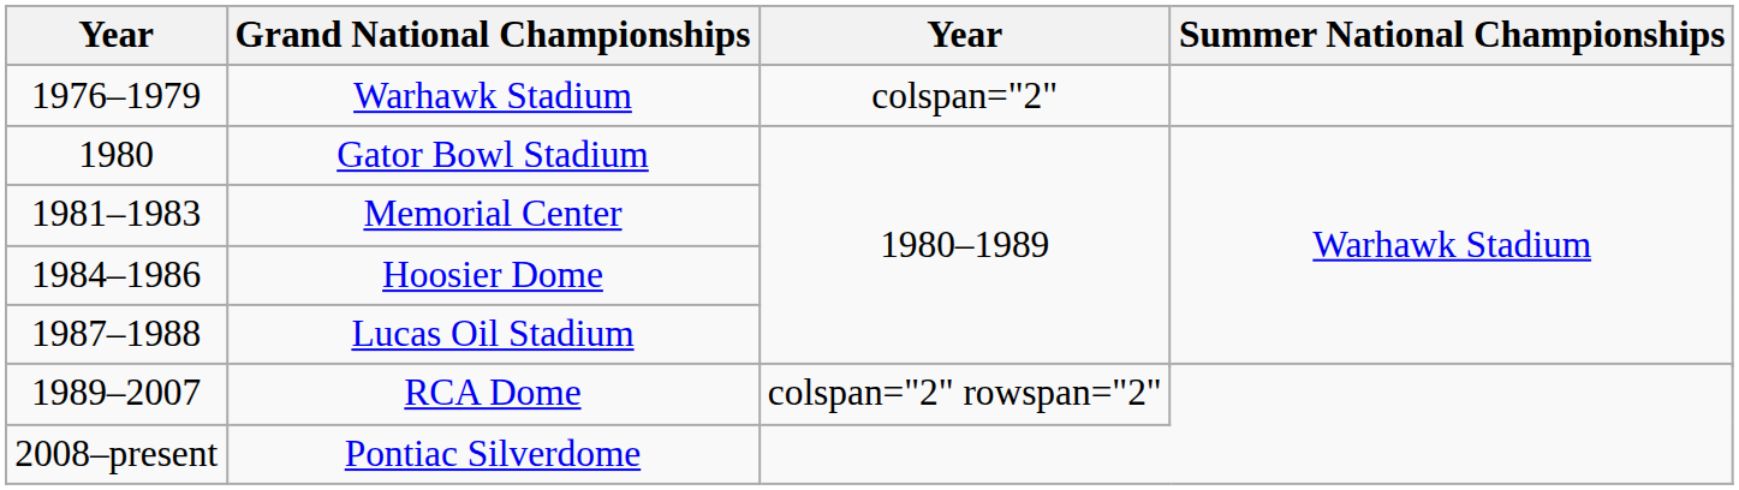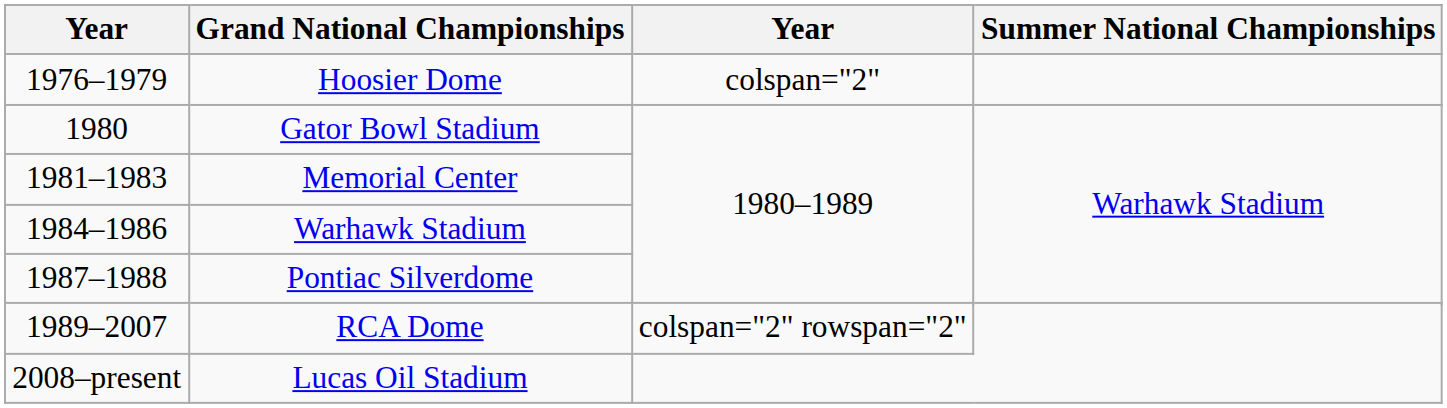1976–1979 | Grand National Championships: Warhawk Stadium -> Hoosier Dome
1984–1986 | Grand National Championships: Hoosier Dome -> Warhawk Stadium
1987–1988 | Grand National Championships: Lucas Oil Stadium -> Pontiac Silverdome
2008–present | Grand National Championships: Pontiac Silverdome -> Lucas Oil Stadium
